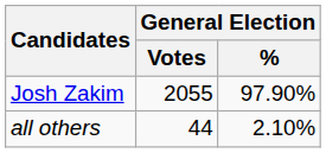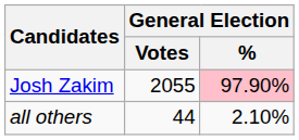Josh Zakim | General Election / %: no background -> pink background
